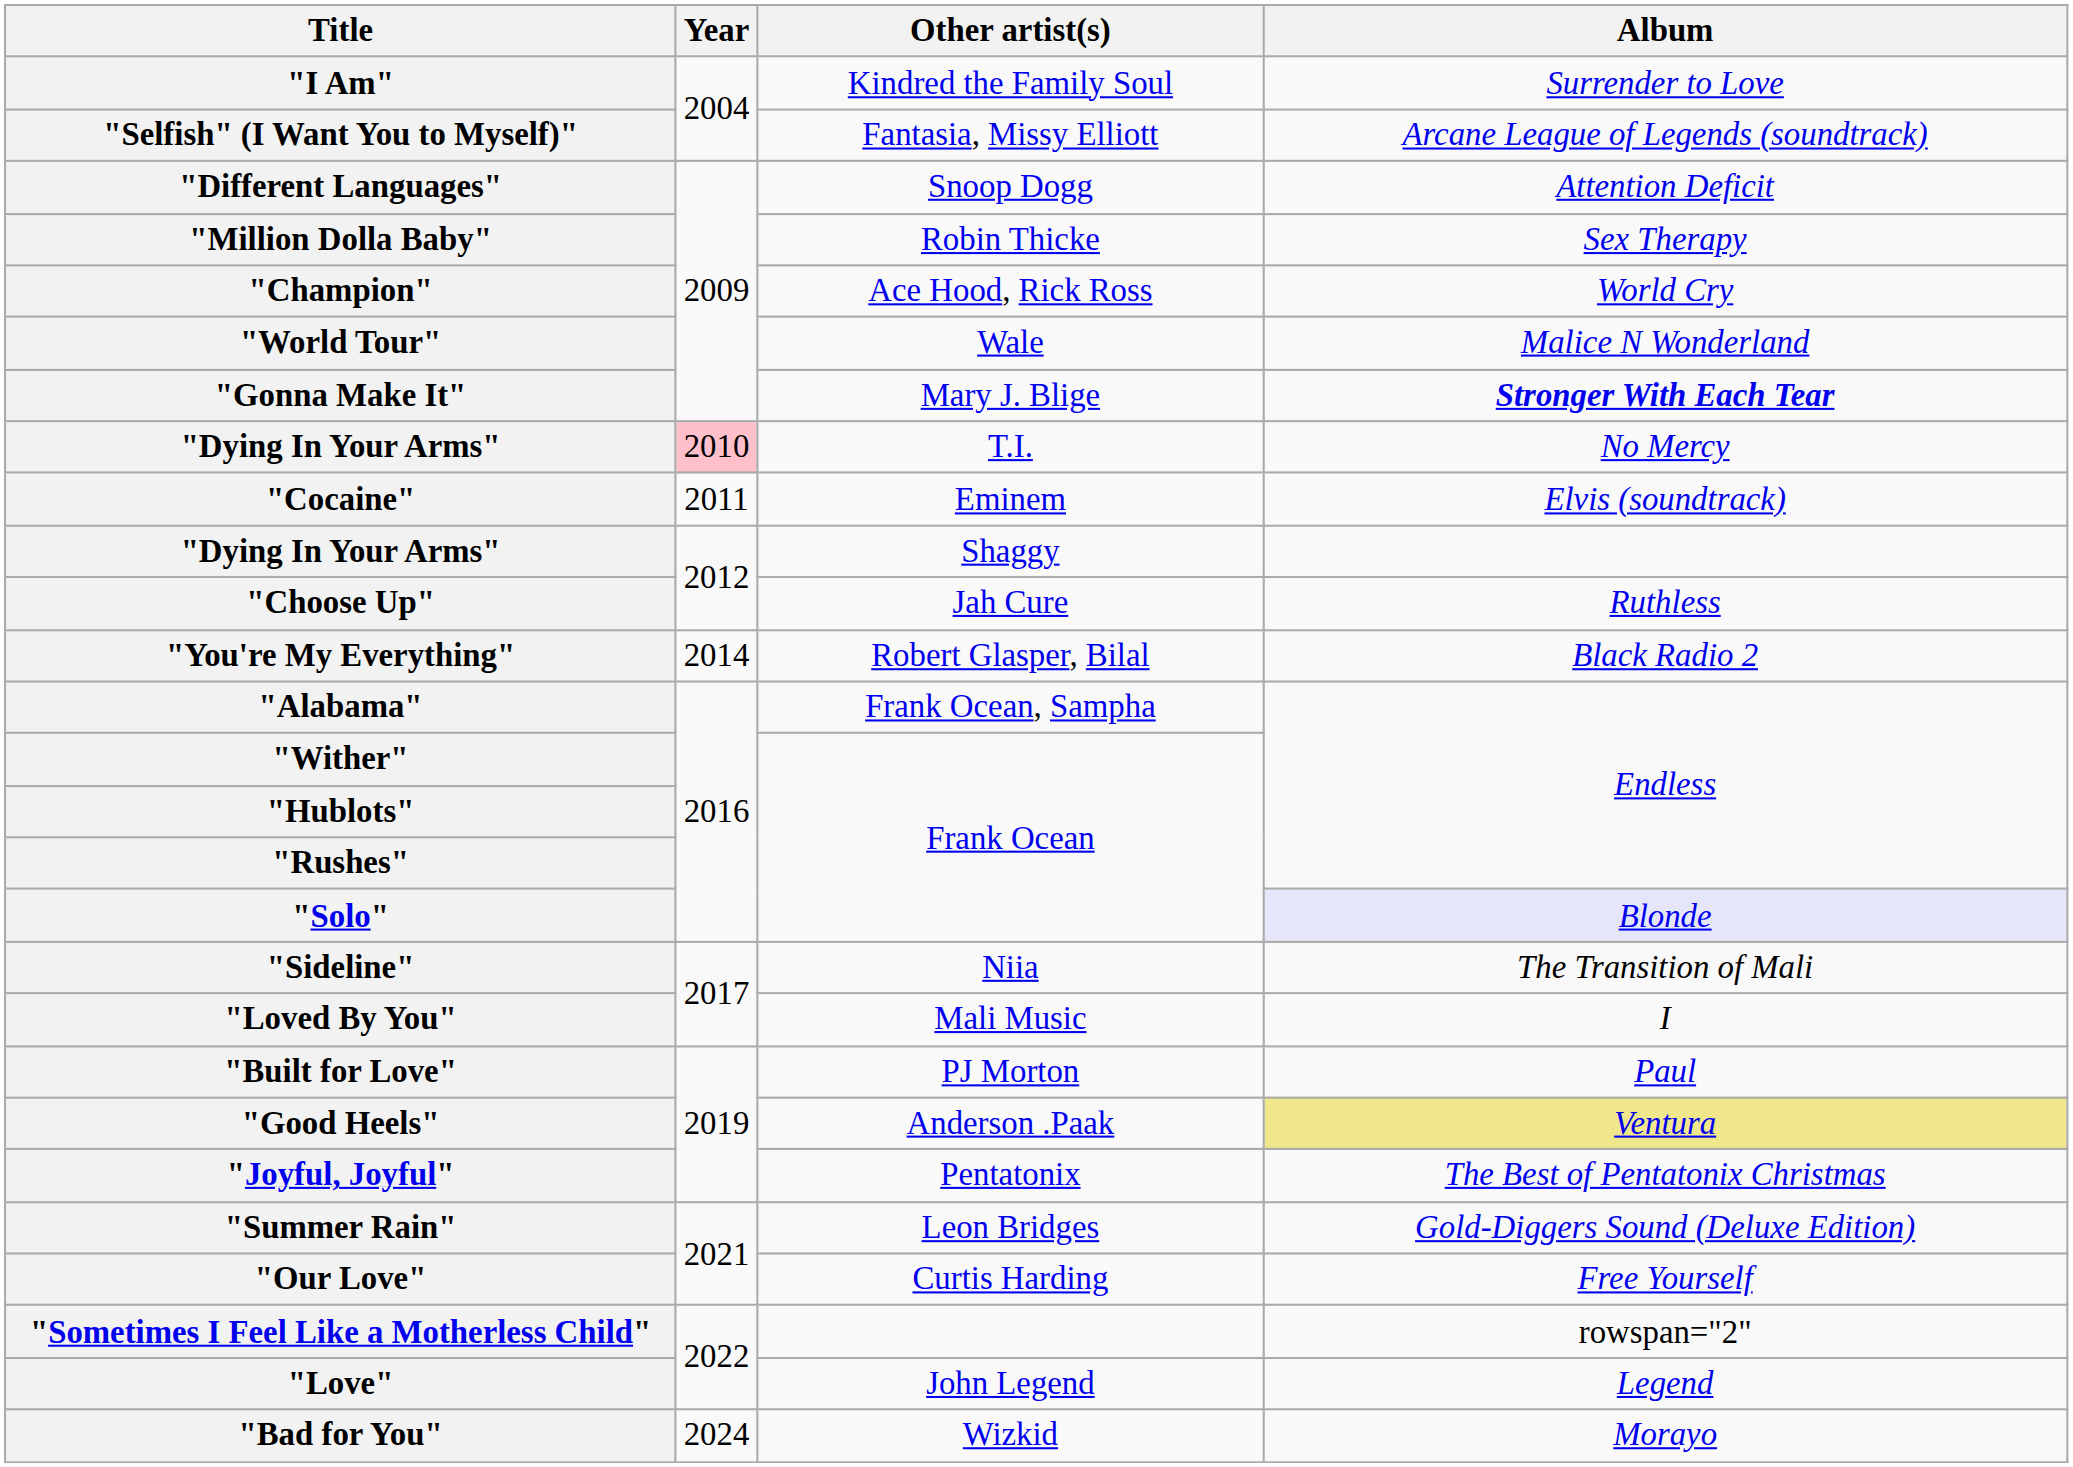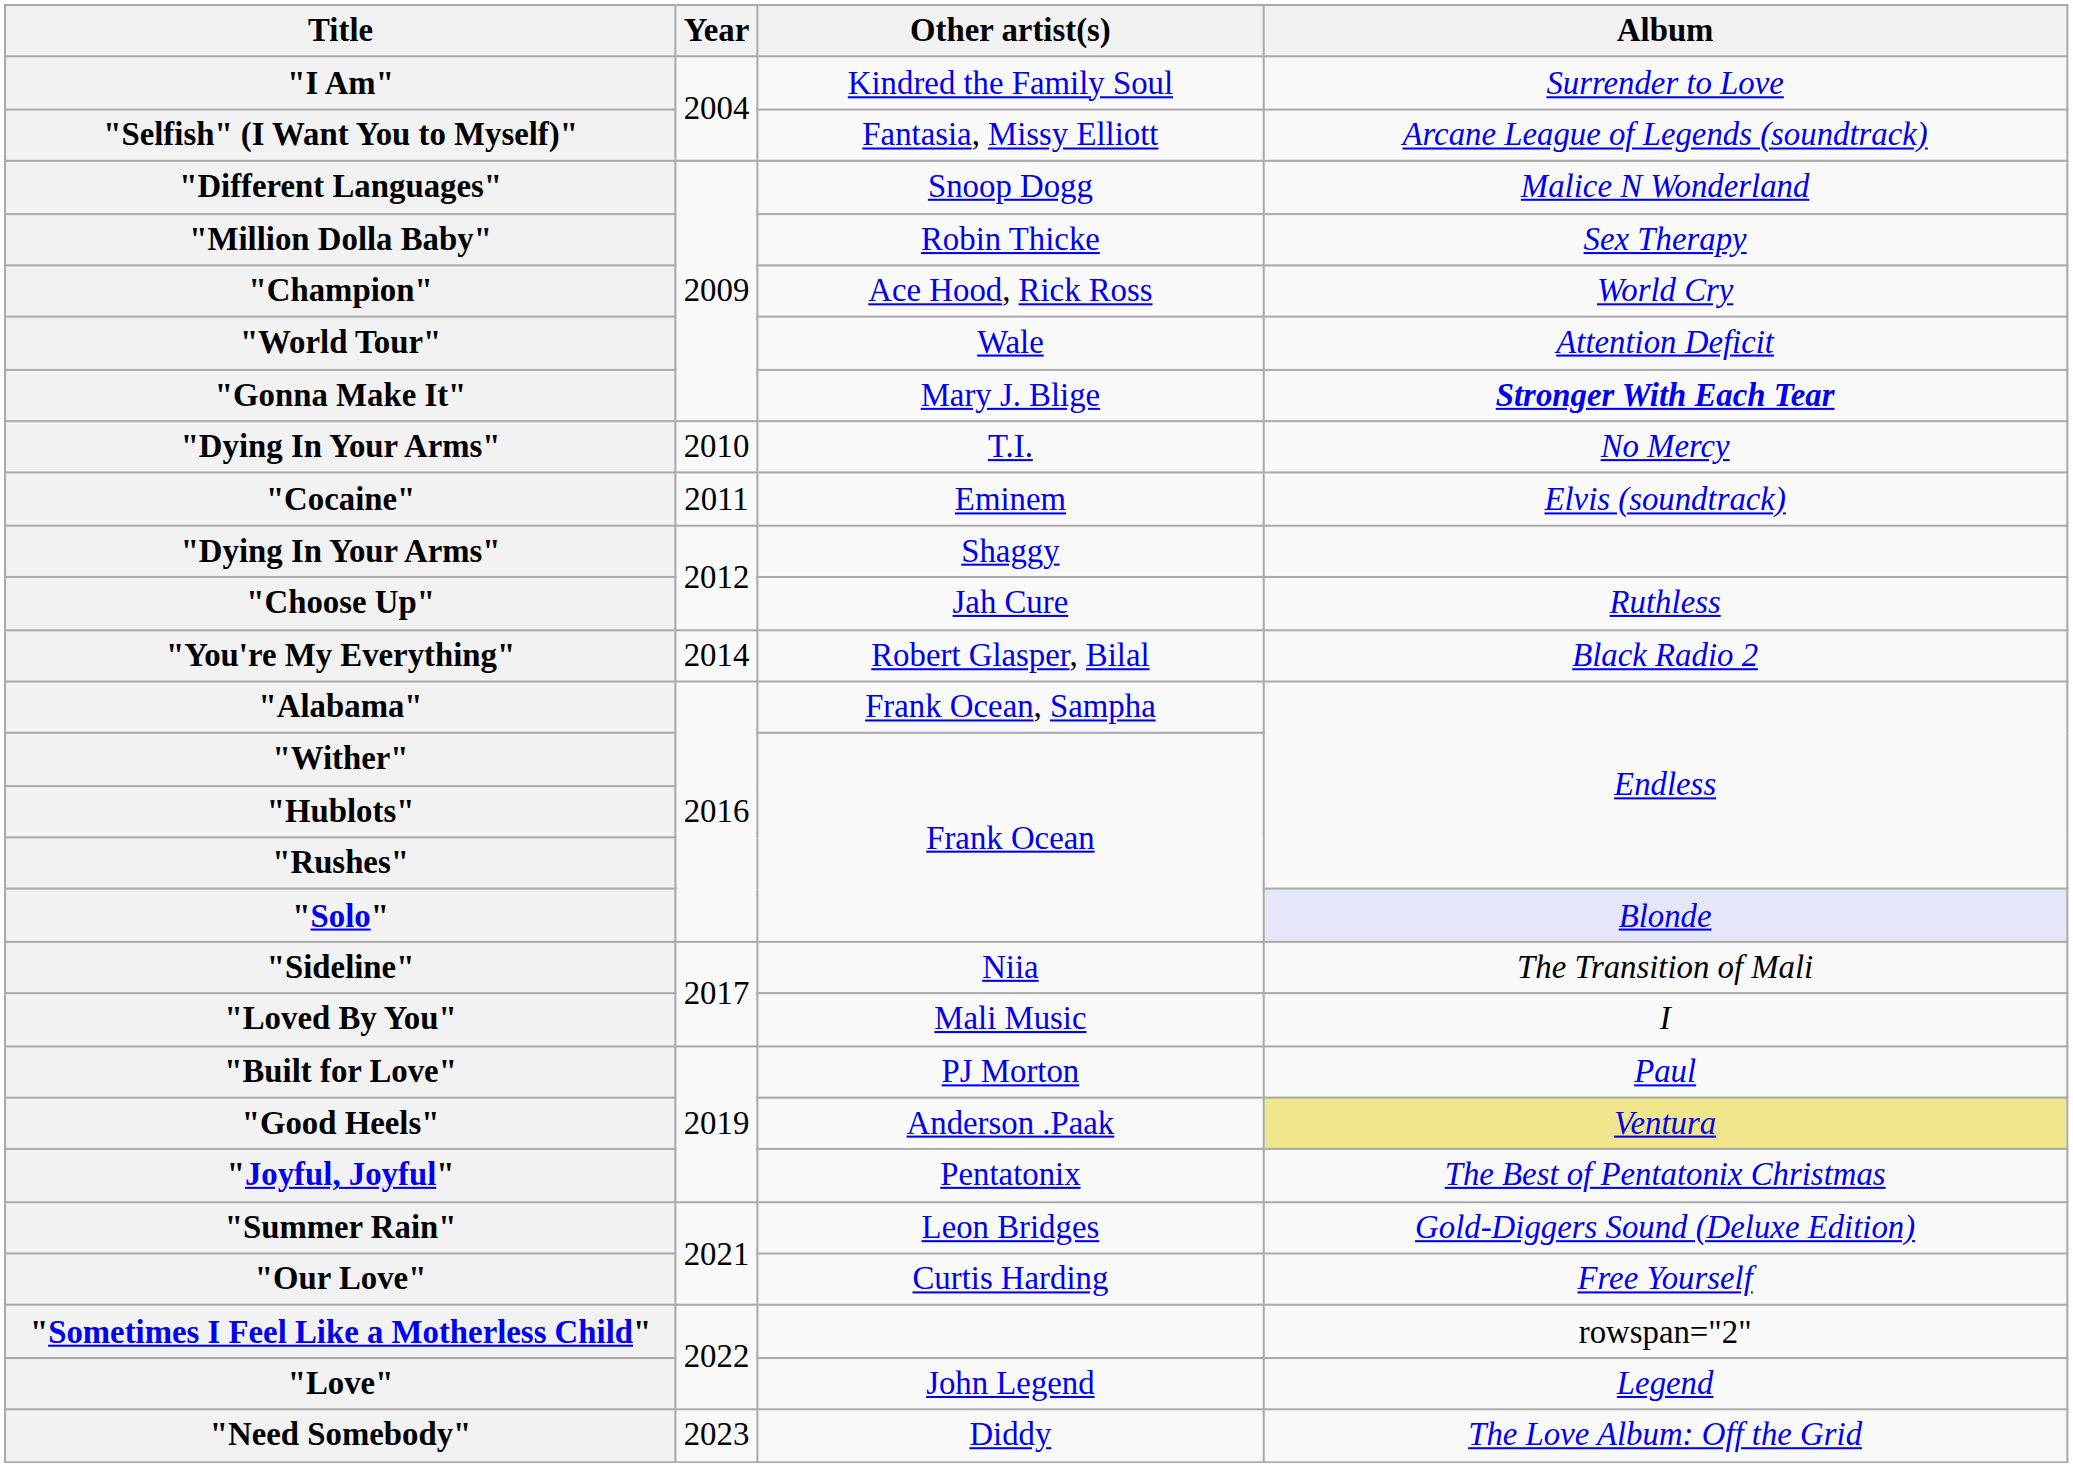"Different Languages" | Album: Attention Deficit -> Malice N Wonderland
"World Tour" | Album: Malice N Wonderland -> Attention Deficit
"Dying In Your Arms" / T.I. | Year: pink background -> no background
+ row: "Need Somebody" | 2023 | Diddy | The Love Album: Off the Grid
- row: "Bad for You" | 2024 | Wizkid | Morayo
